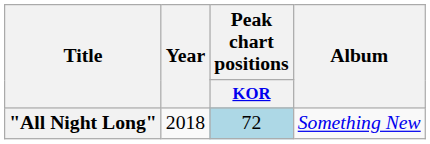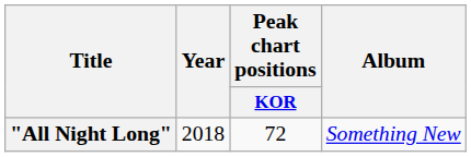row 3 | Peak chart positions / KOR: lightblue background -> no background
